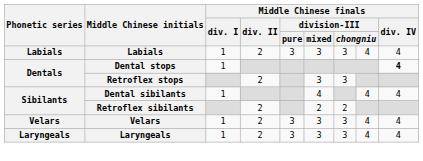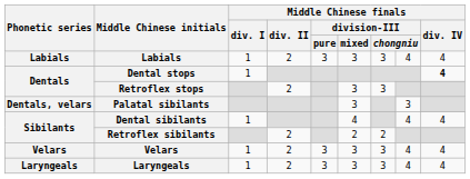+ row: Dentals, velars | Palatal sibilants | 3 | 3
